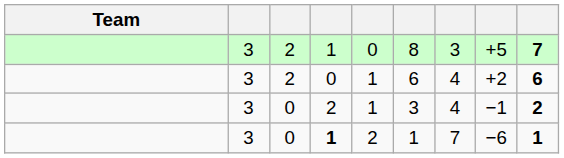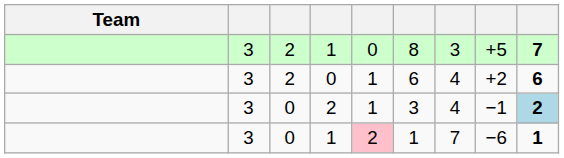row 4 | column 9: no background -> lightblue background
row 5 | column 4: bold -> normal
row 5 | column 5: no background -> pink background
